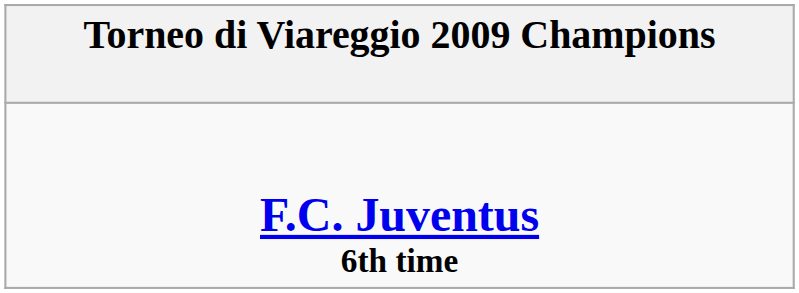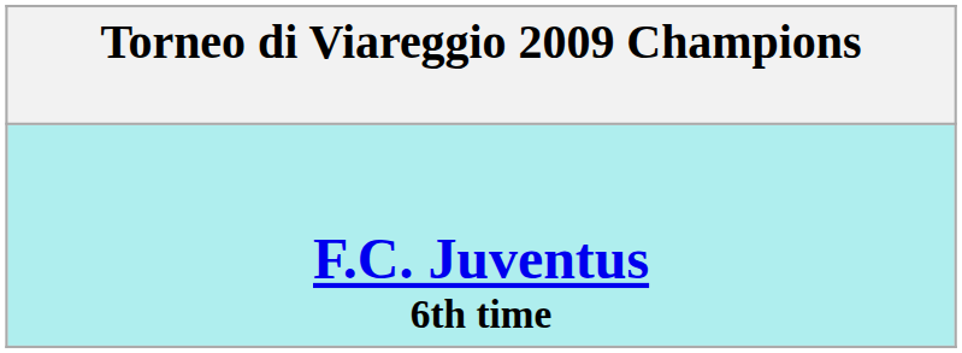row 2 | column 1: no background -> paleturquoise background
